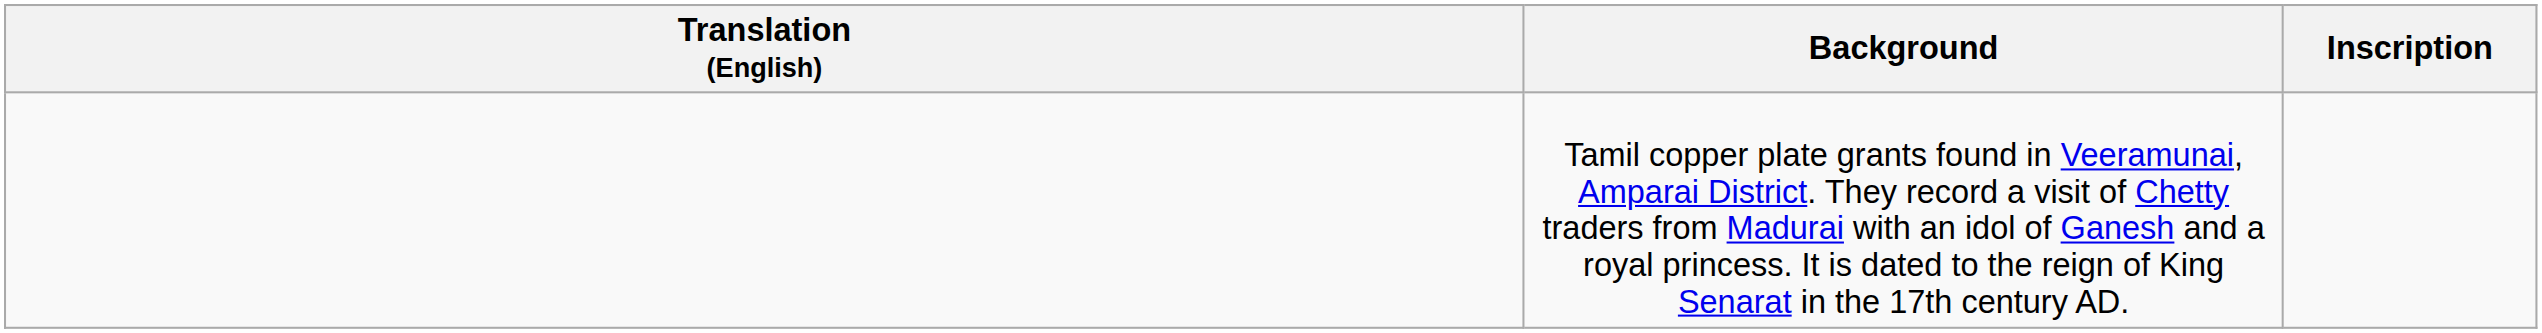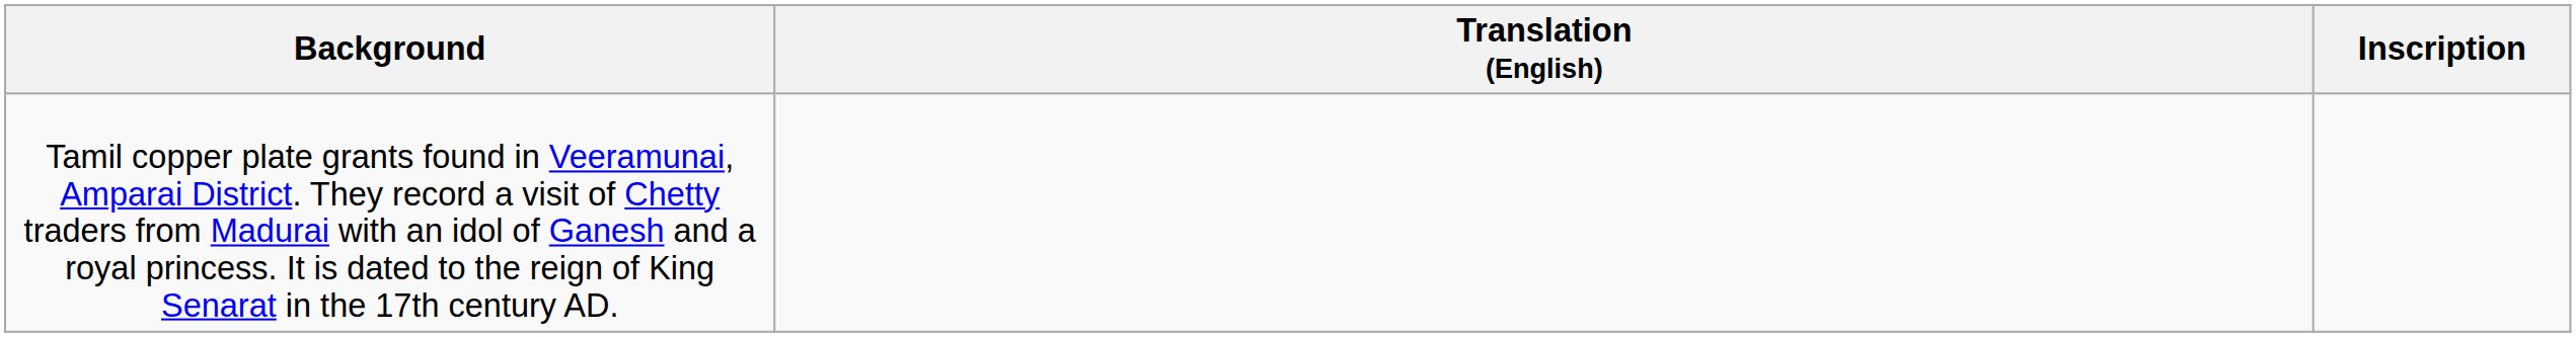columns swapped: Background <-> Translation (English)
